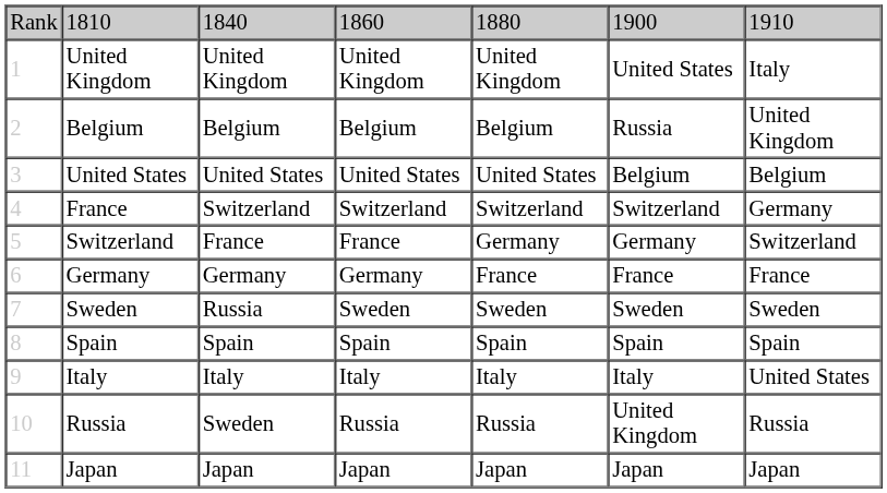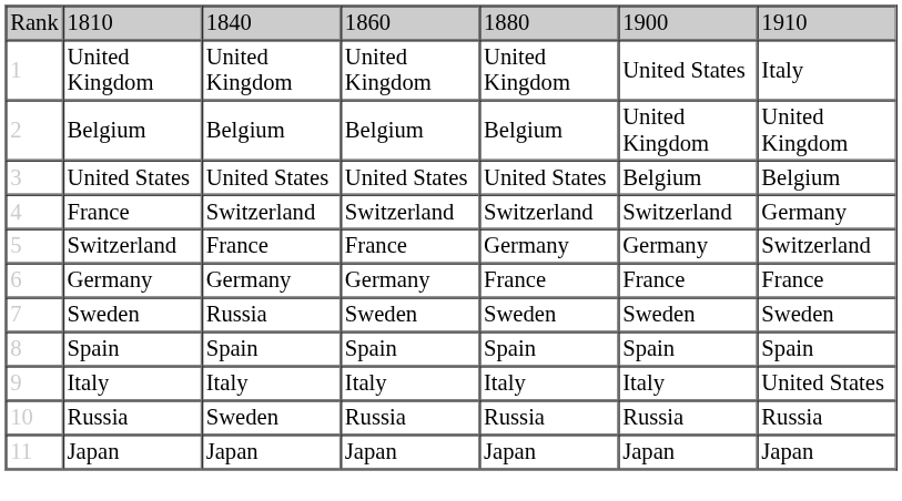row 3 | column 6: Russia -> United Kingdom
row 11 | column 6: United Kingdom -> Russia
